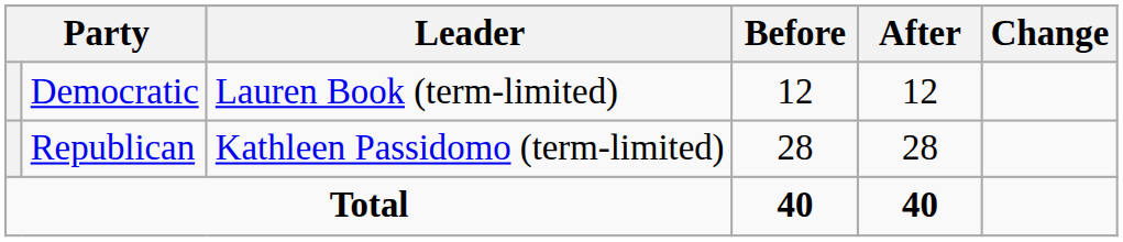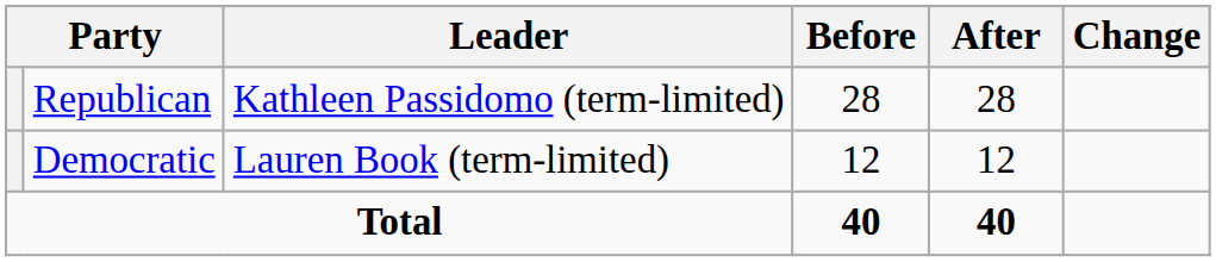rows swapped: Republican <-> Democratic
